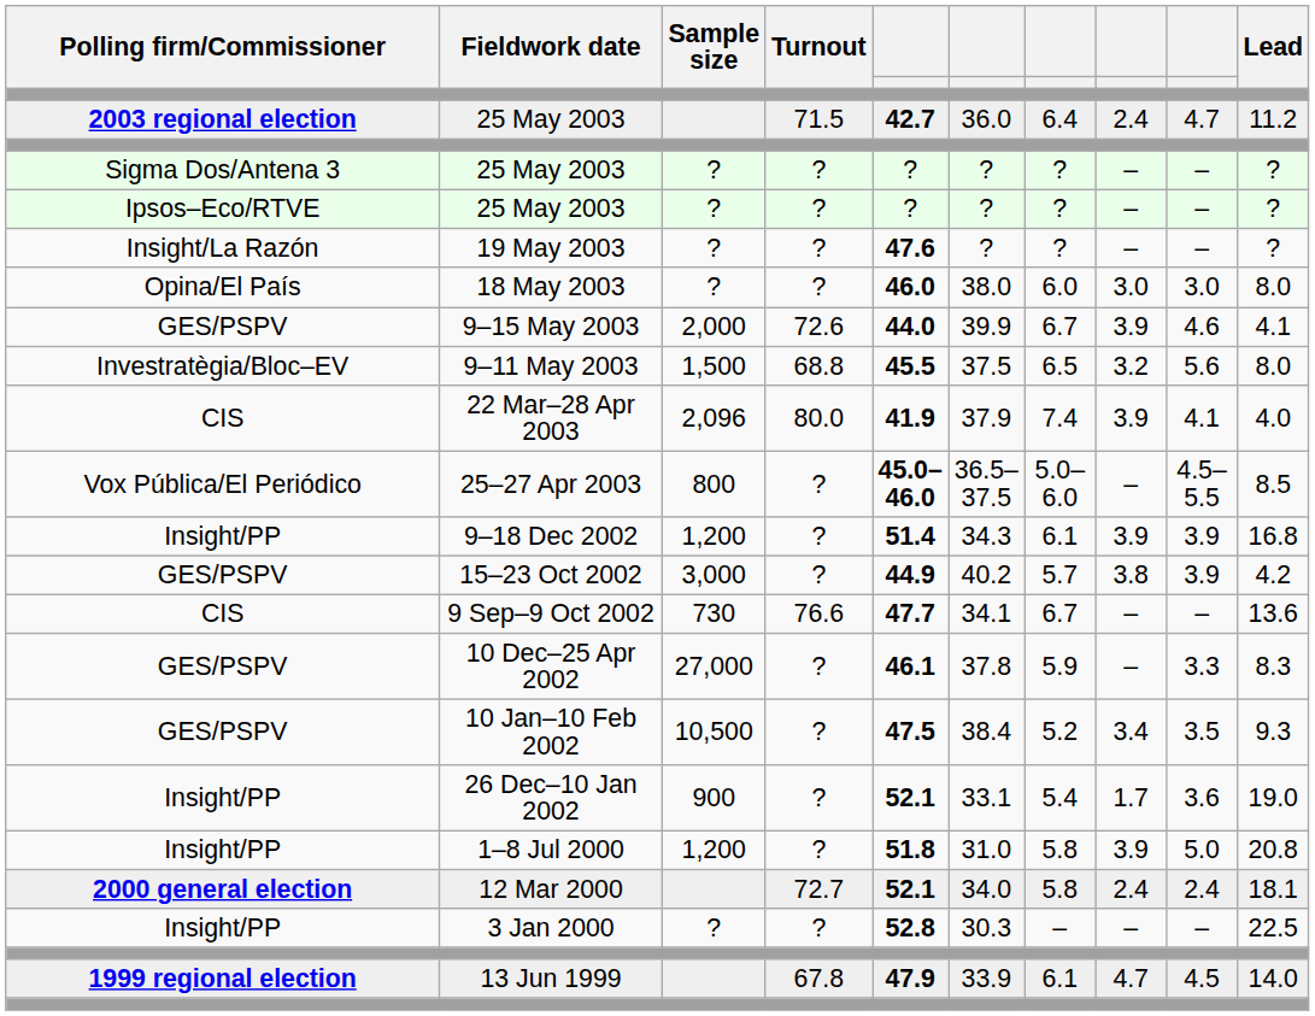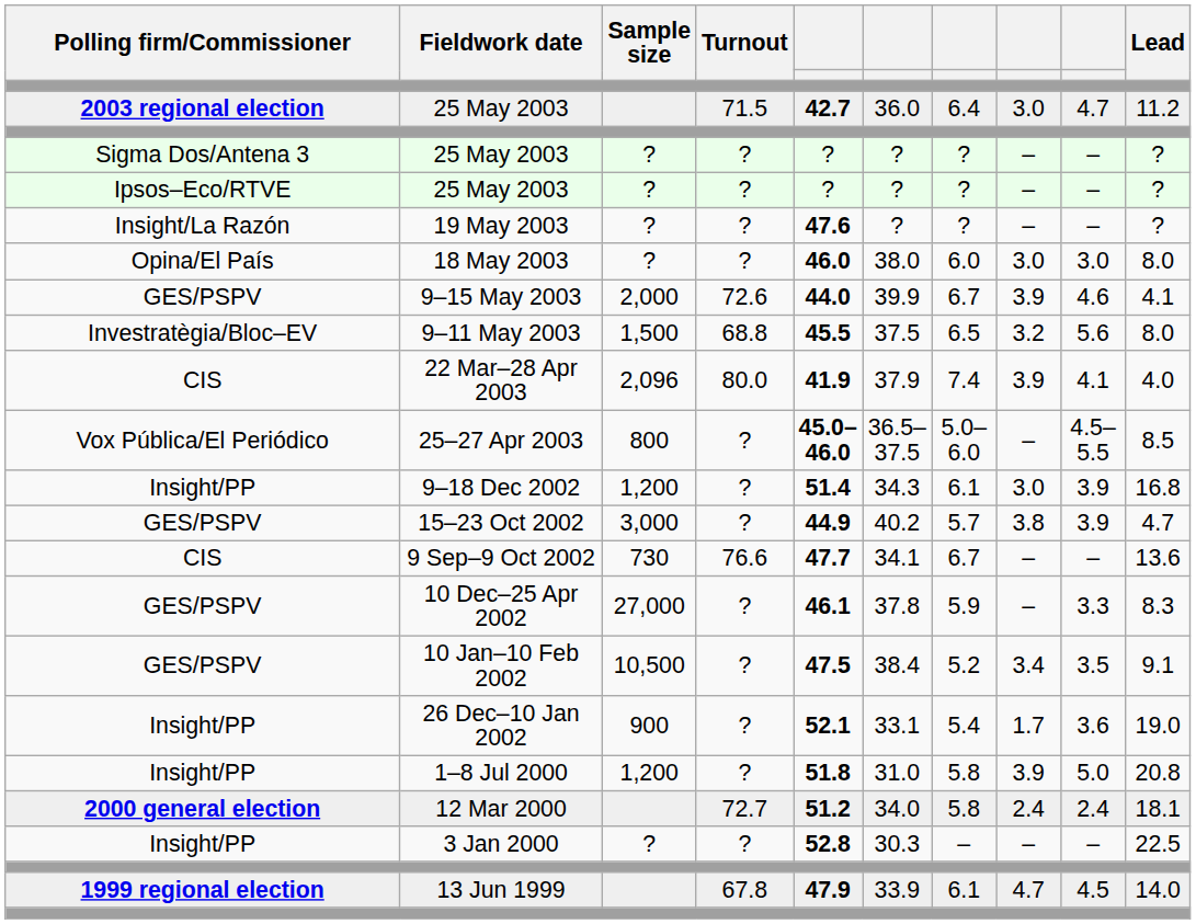2003 regional election / 25 May 2003 | column 8: 2.4 -> 3.0
9–18 Dec 2002 | column 8: 3.9 -> 3.0
15–23 Oct 2002 | Lead: 4.2 -> 4.7
10 Jan–10 Feb 2002 | Lead: 9.3 -> 9.1
12 Mar 2000 | column 5: 52.1 -> 51.2
